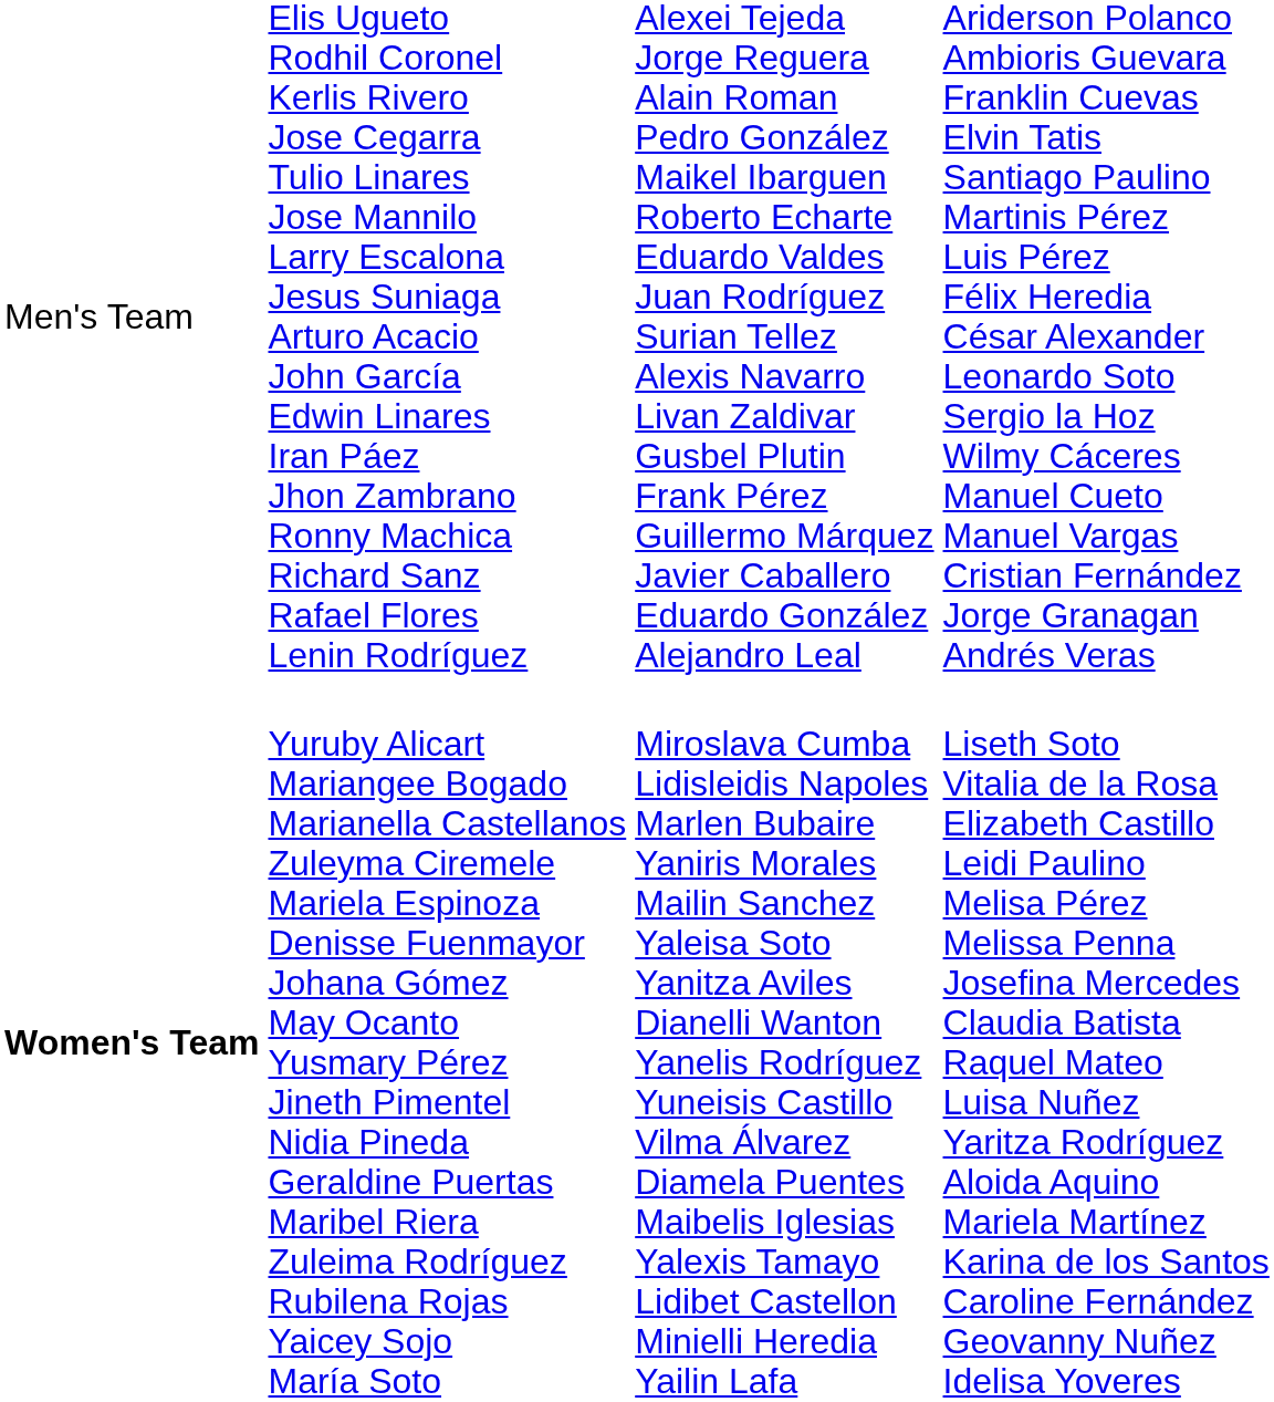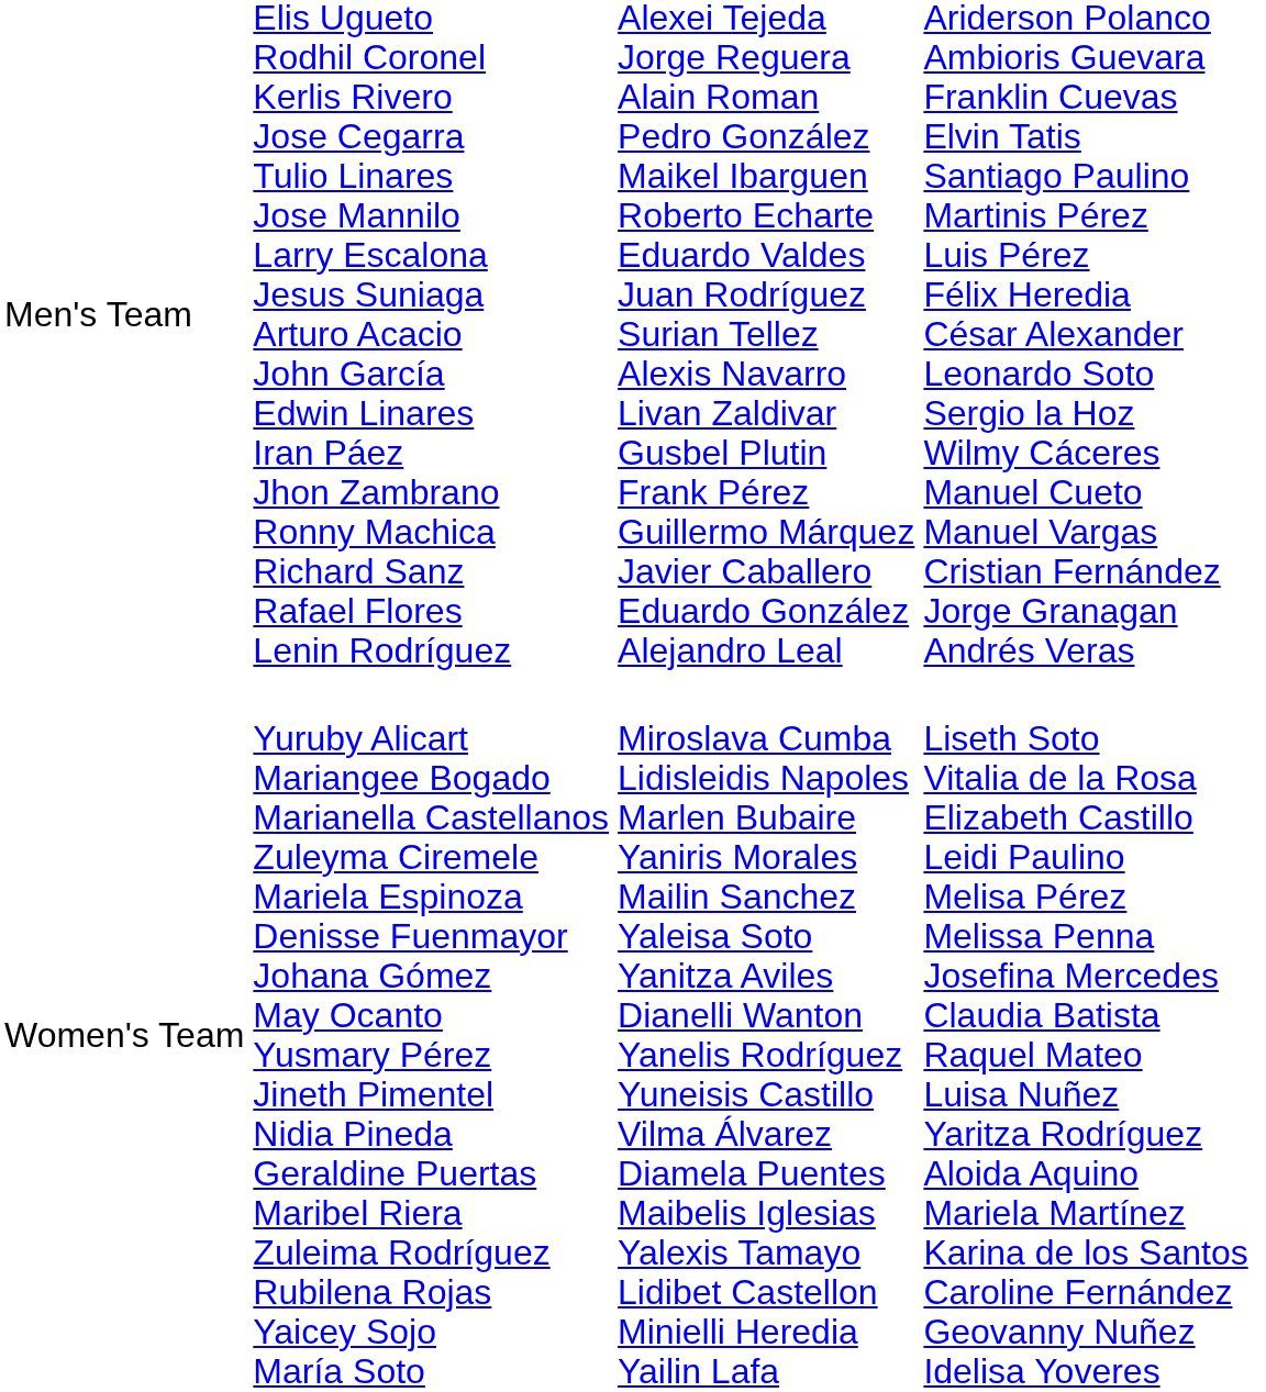Women's Team | column 1: bold -> normal
